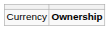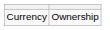Currency | column 2: bold -> normal
